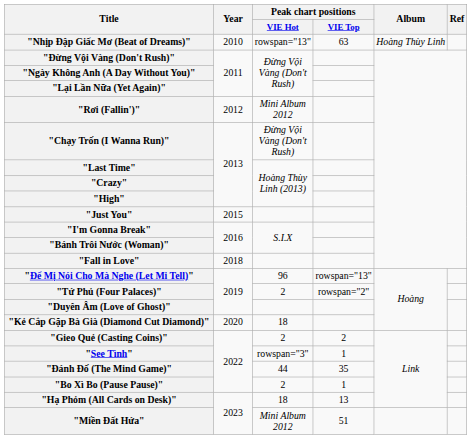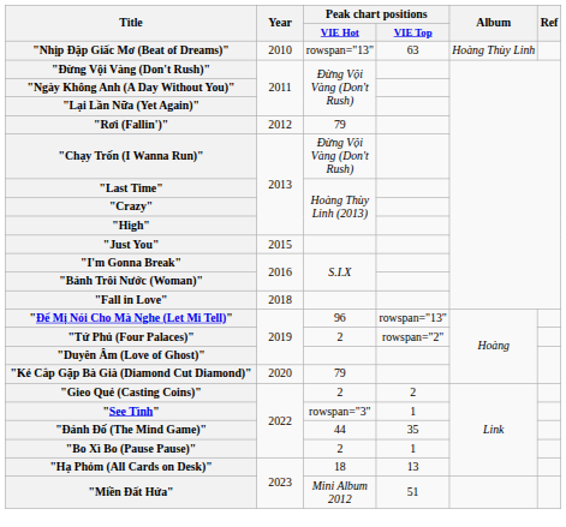"Rơi (Fallin')" | Peak chart positions / VIE Hot: Mini Album 2012 -> 79
"Kẻ Cắp Gặp Bà Già (Diamond Cut Diamond)" | Peak chart positions / VIE Hot: 18 -> 79
